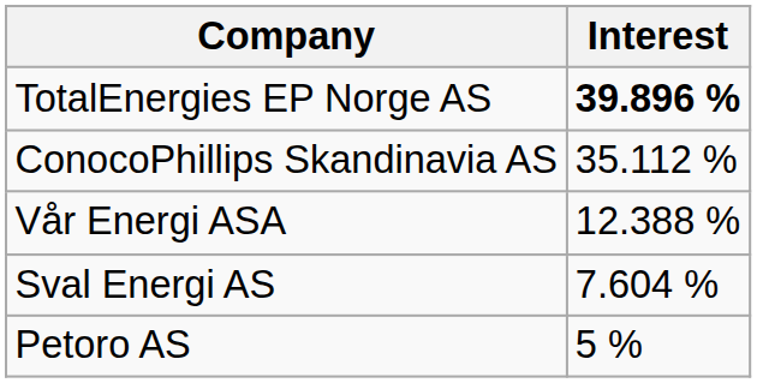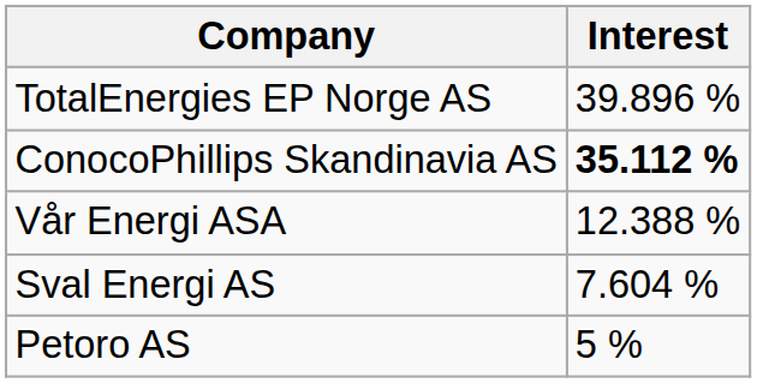TotalEnergies EP Norge AS | Interest: bold -> normal
ConocoPhillips Skandinavia AS | Interest: normal -> bold
